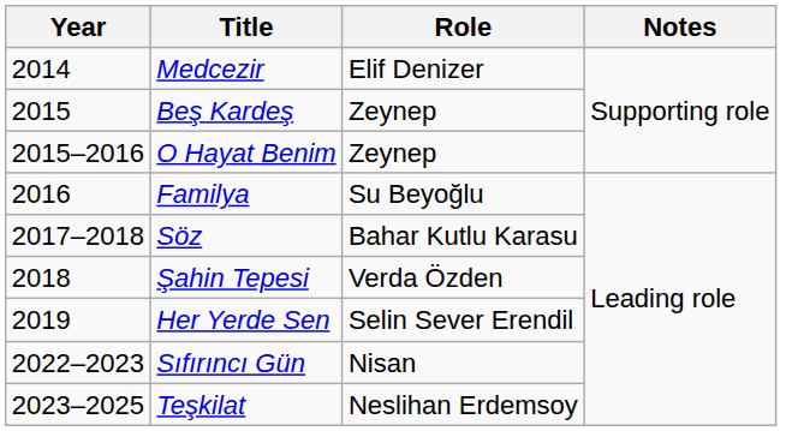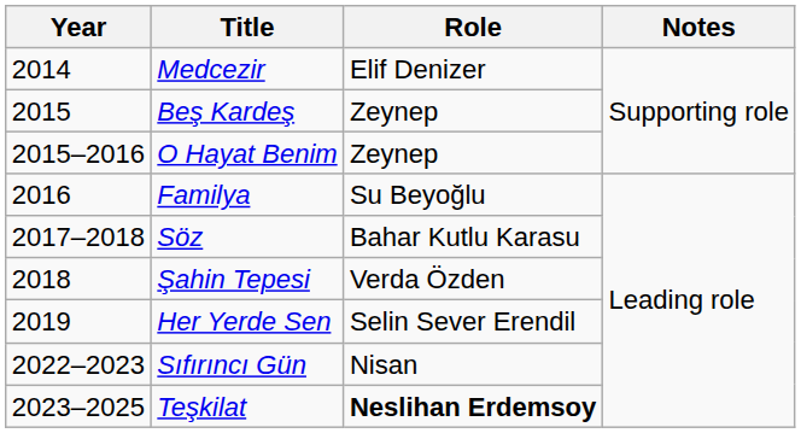Teşkilat | Role: normal -> bold
